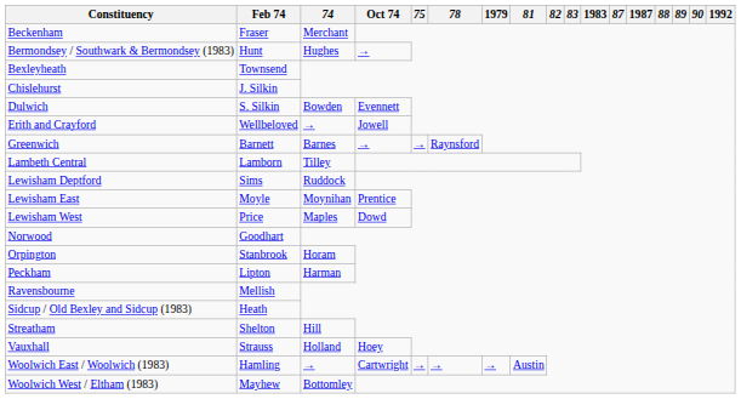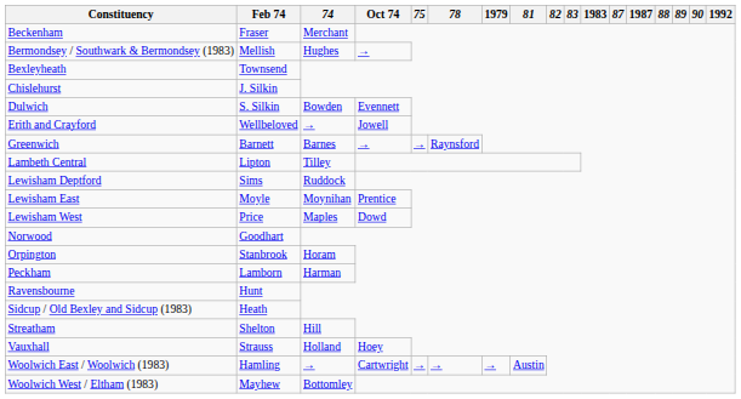Bermondsey / Southwark & Bermondsey (1983) | Feb 74: Hunt -> Mellish
Lambeth Central | Feb 74: Lamborn -> Lipton
Peckham | Feb 74: Lipton -> Lamborn
Ravensbourne | Feb 74: Mellish -> Hunt
